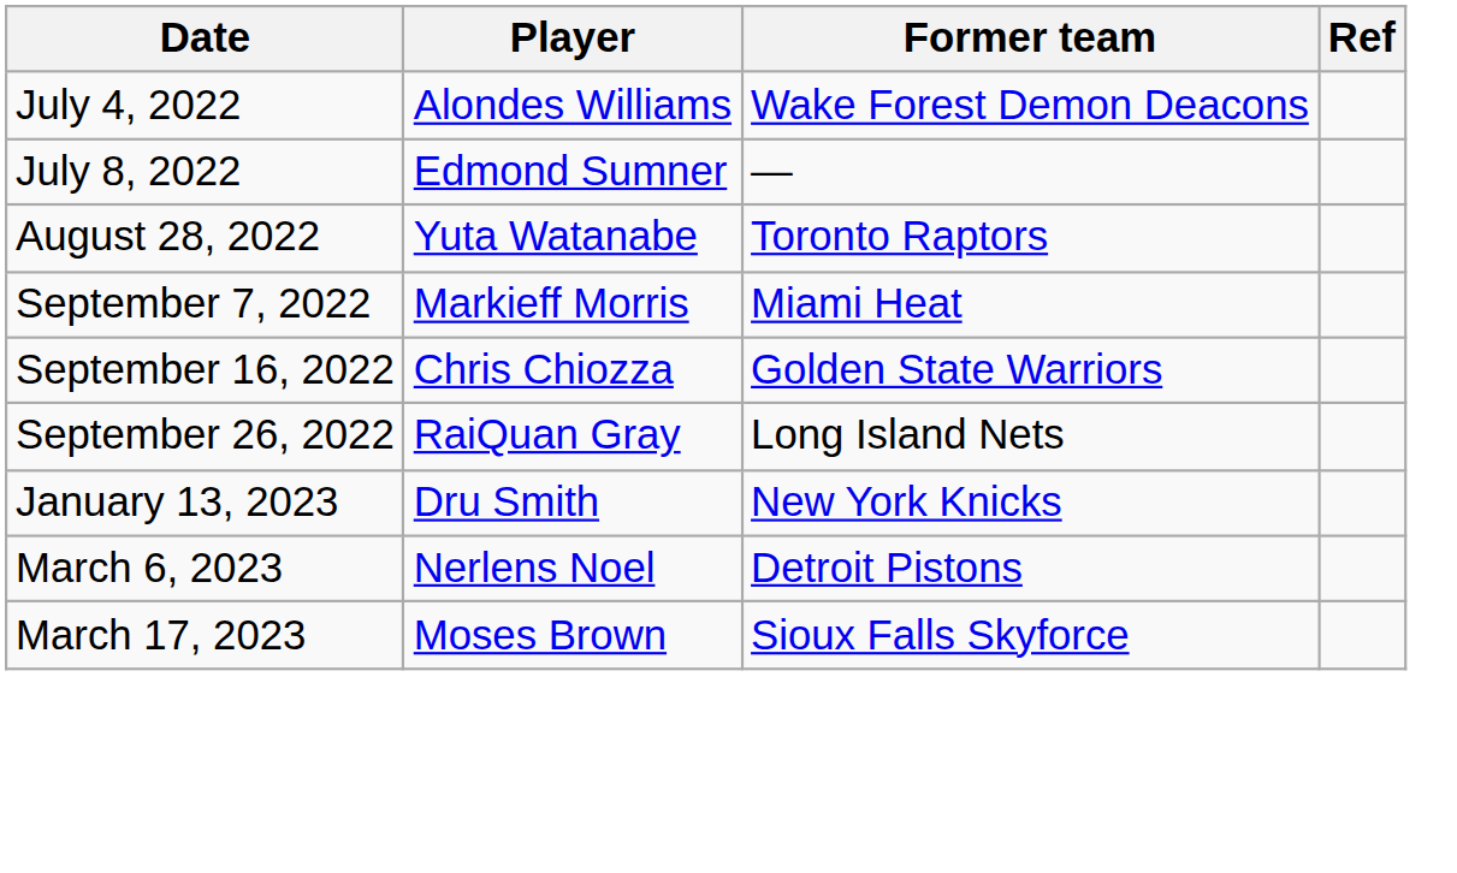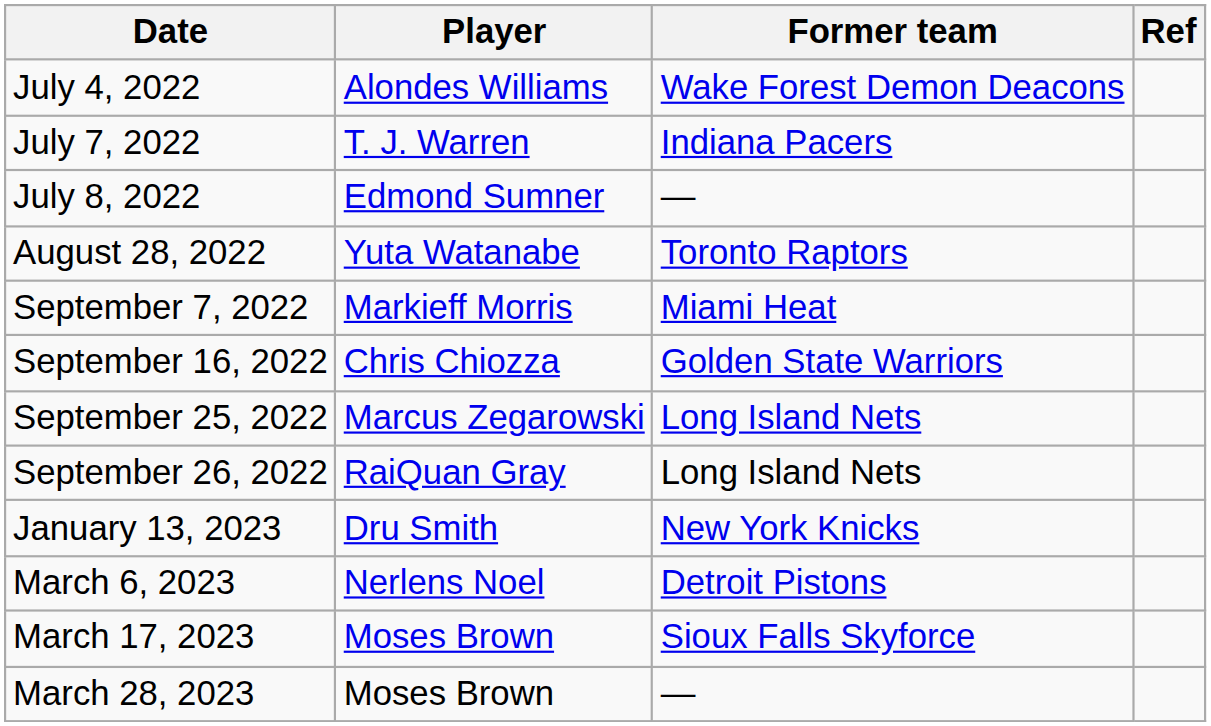+ row: July 7, 2022 | T. J. Warren | Indiana Pacers
+ row: September 25, 2022 | Marcus Zegarowski | Long Island Nets
+ row: March 28, 2023 | Moses Brown | —
